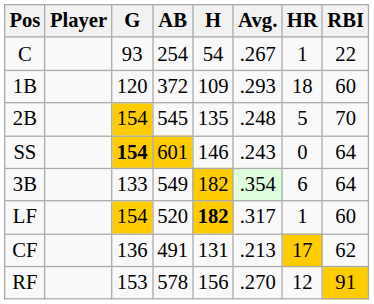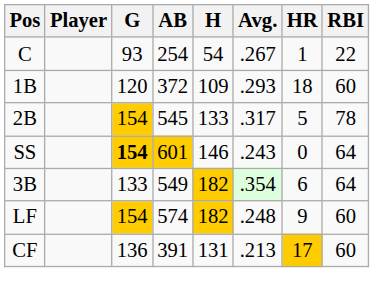2B | H: 135 -> 133
2B | Avg.: .248 -> .317
2B | RBI: 70 -> 78
LF | AB: 520 -> 574
LF | H: bold -> normal
LF | Avg.: .317 -> .248
LF | HR: 1 -> 9
CF | AB: 491 -> 391
CF | RBI: 62 -> 60
- row: RF | 153 | 578 | 156 | .270 | 12 | 91
